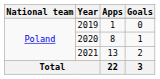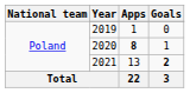2020 | Apps: normal -> bold
2021 | Goals: normal -> bold
